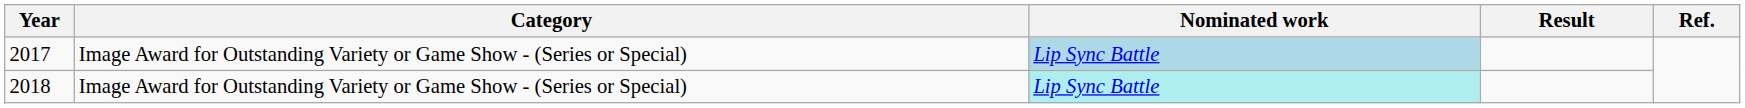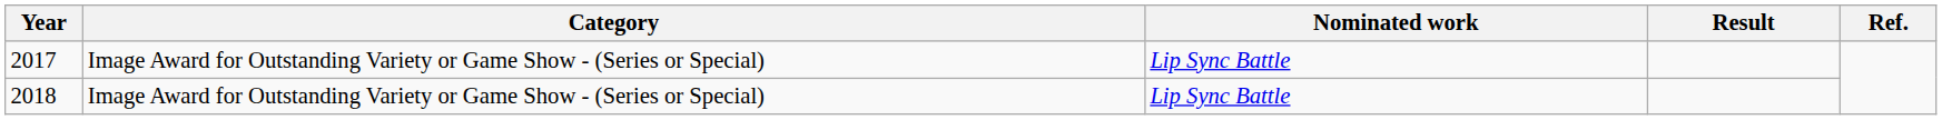2017 | Nominated work: lightblue background -> no background
2018 | Nominated work: paleturquoise background -> no background
